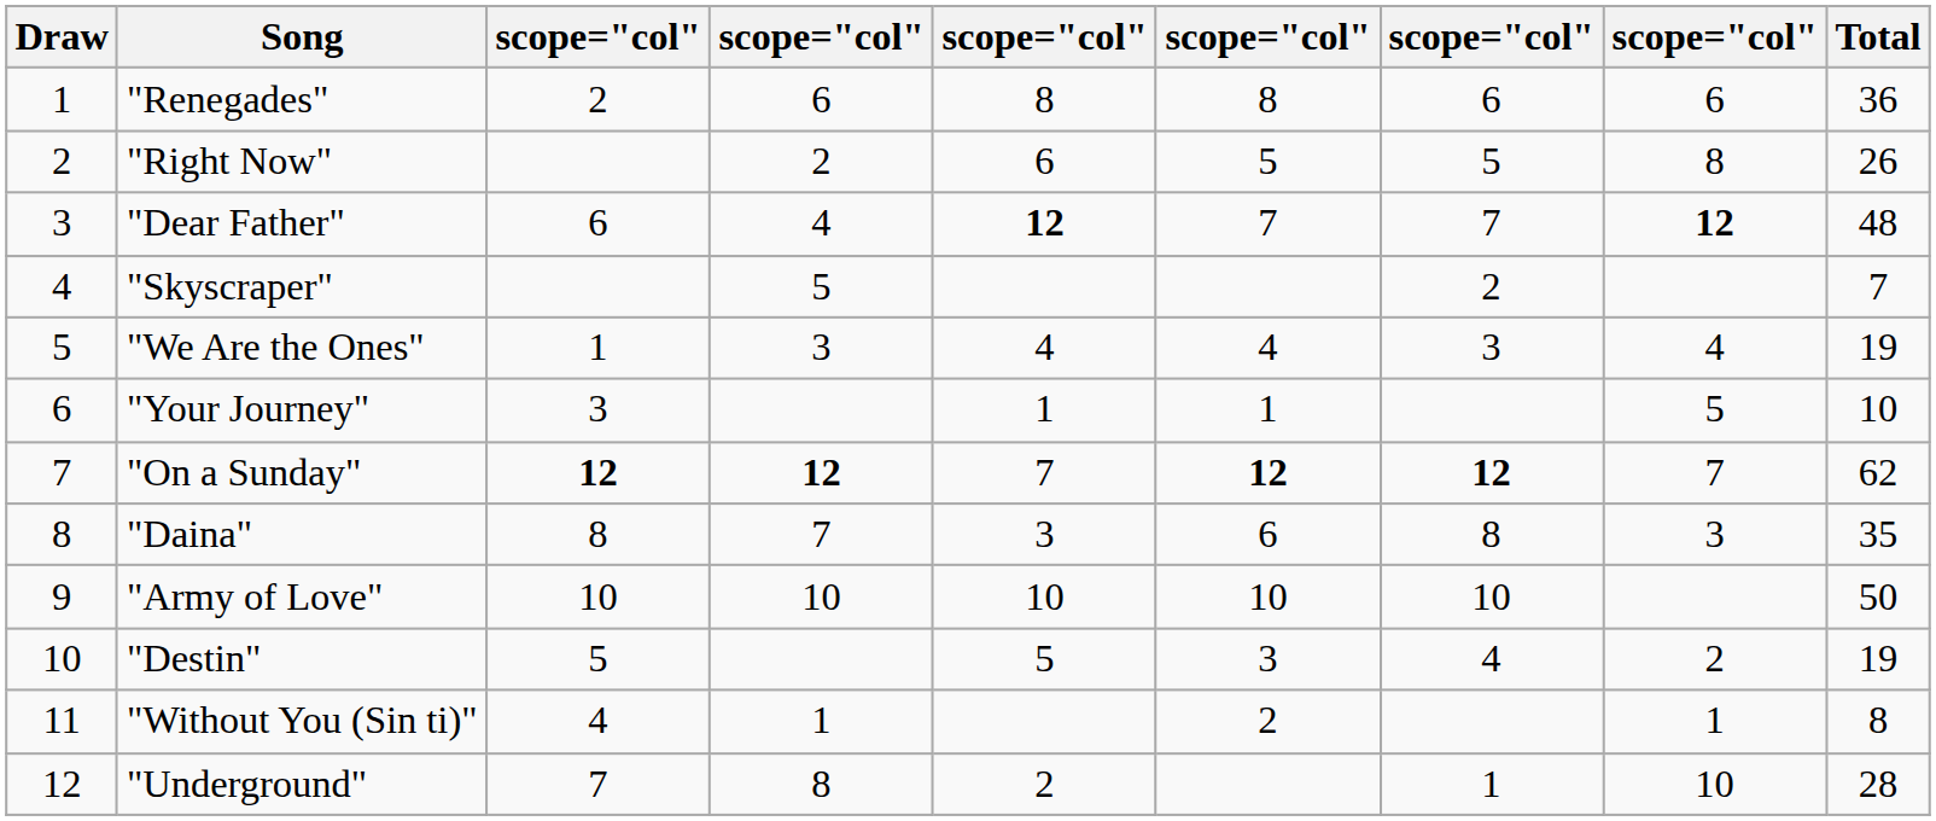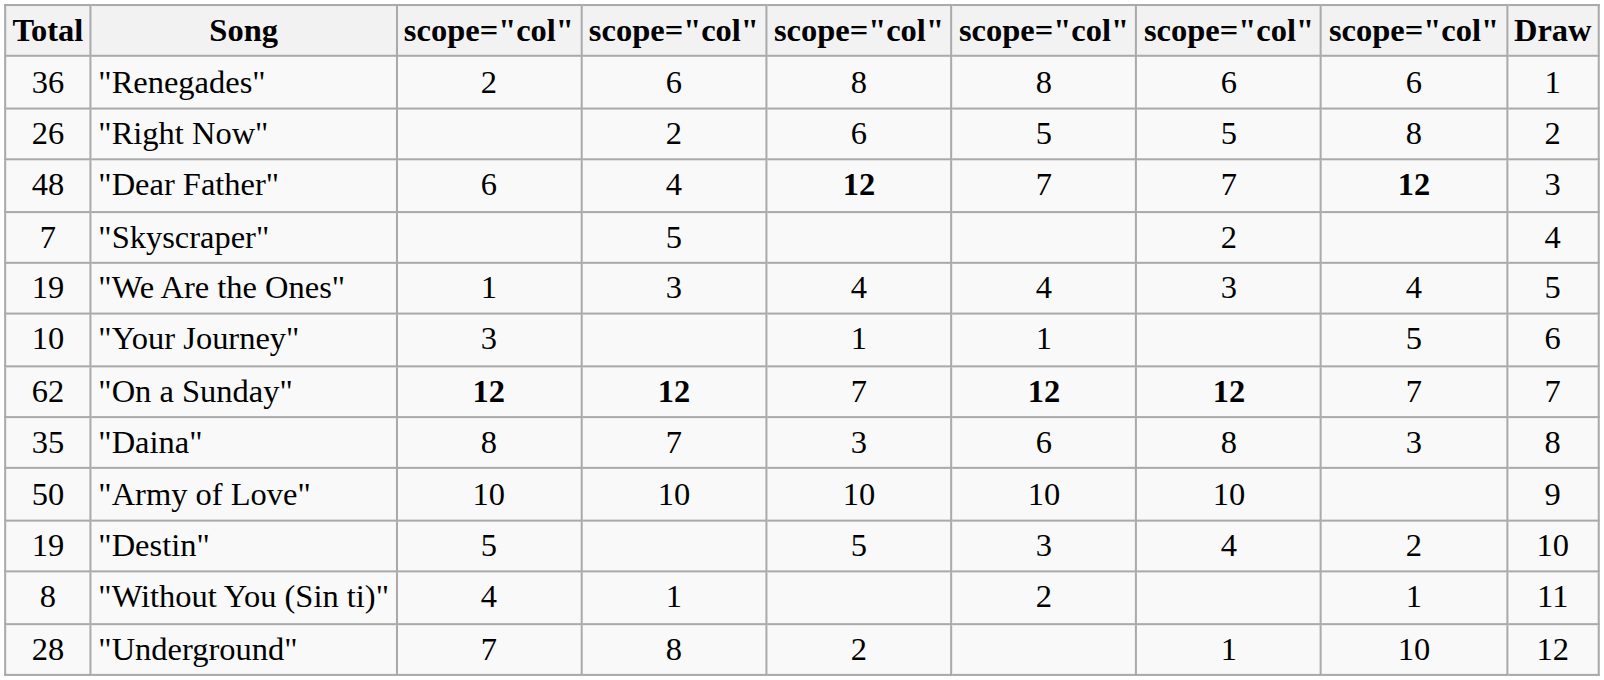columns swapped: Draw <-> Total
